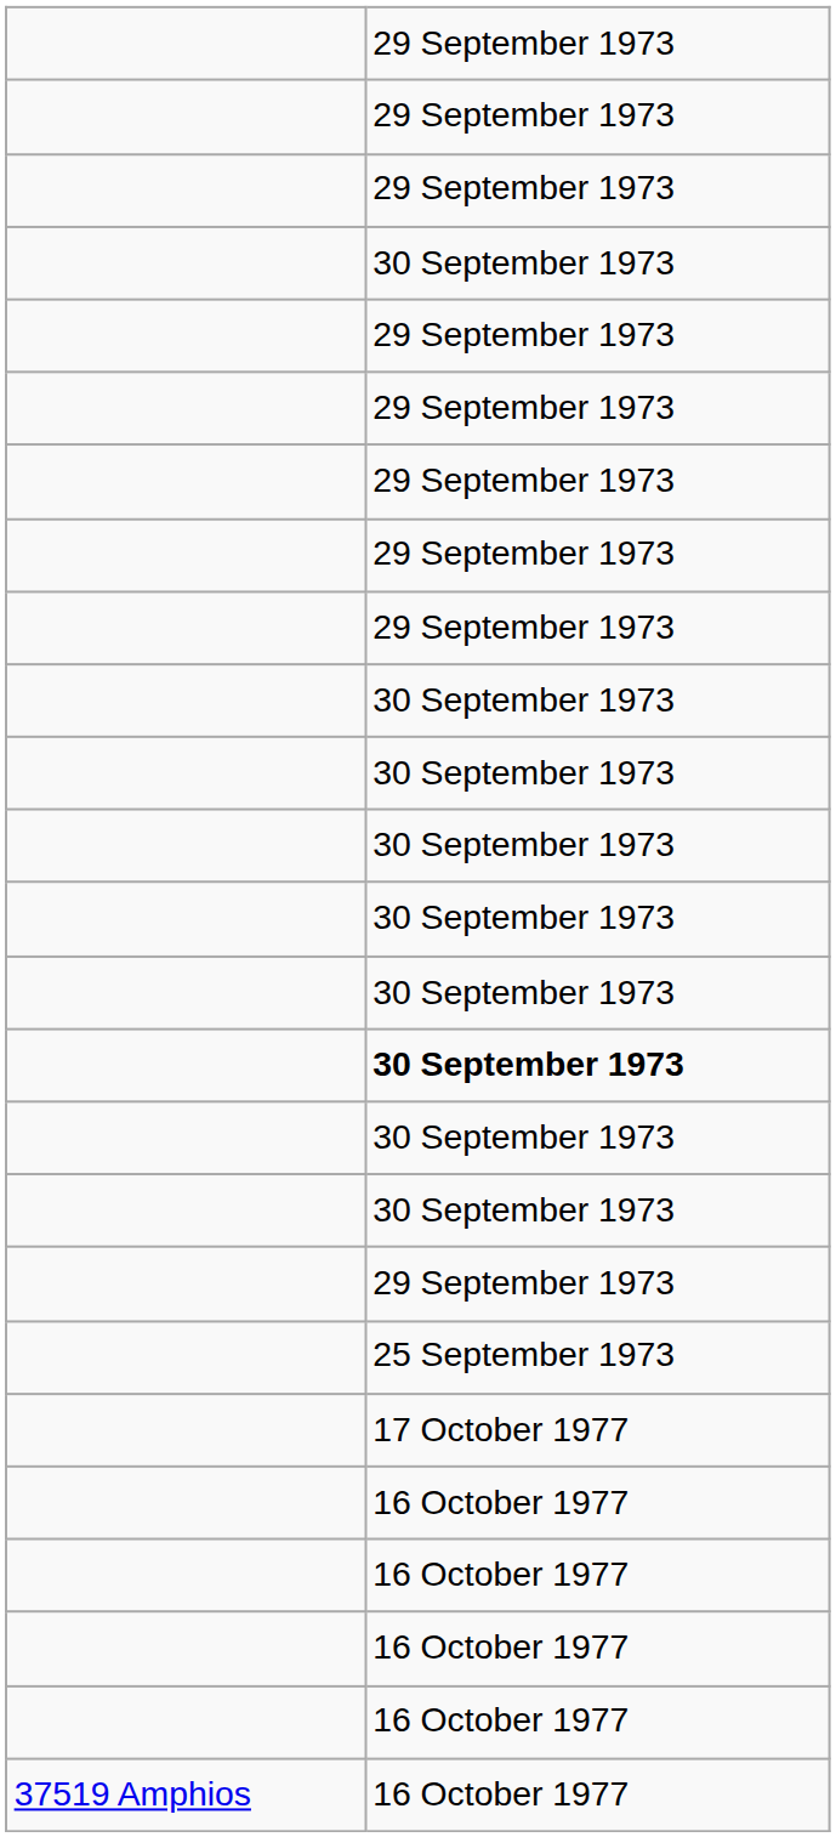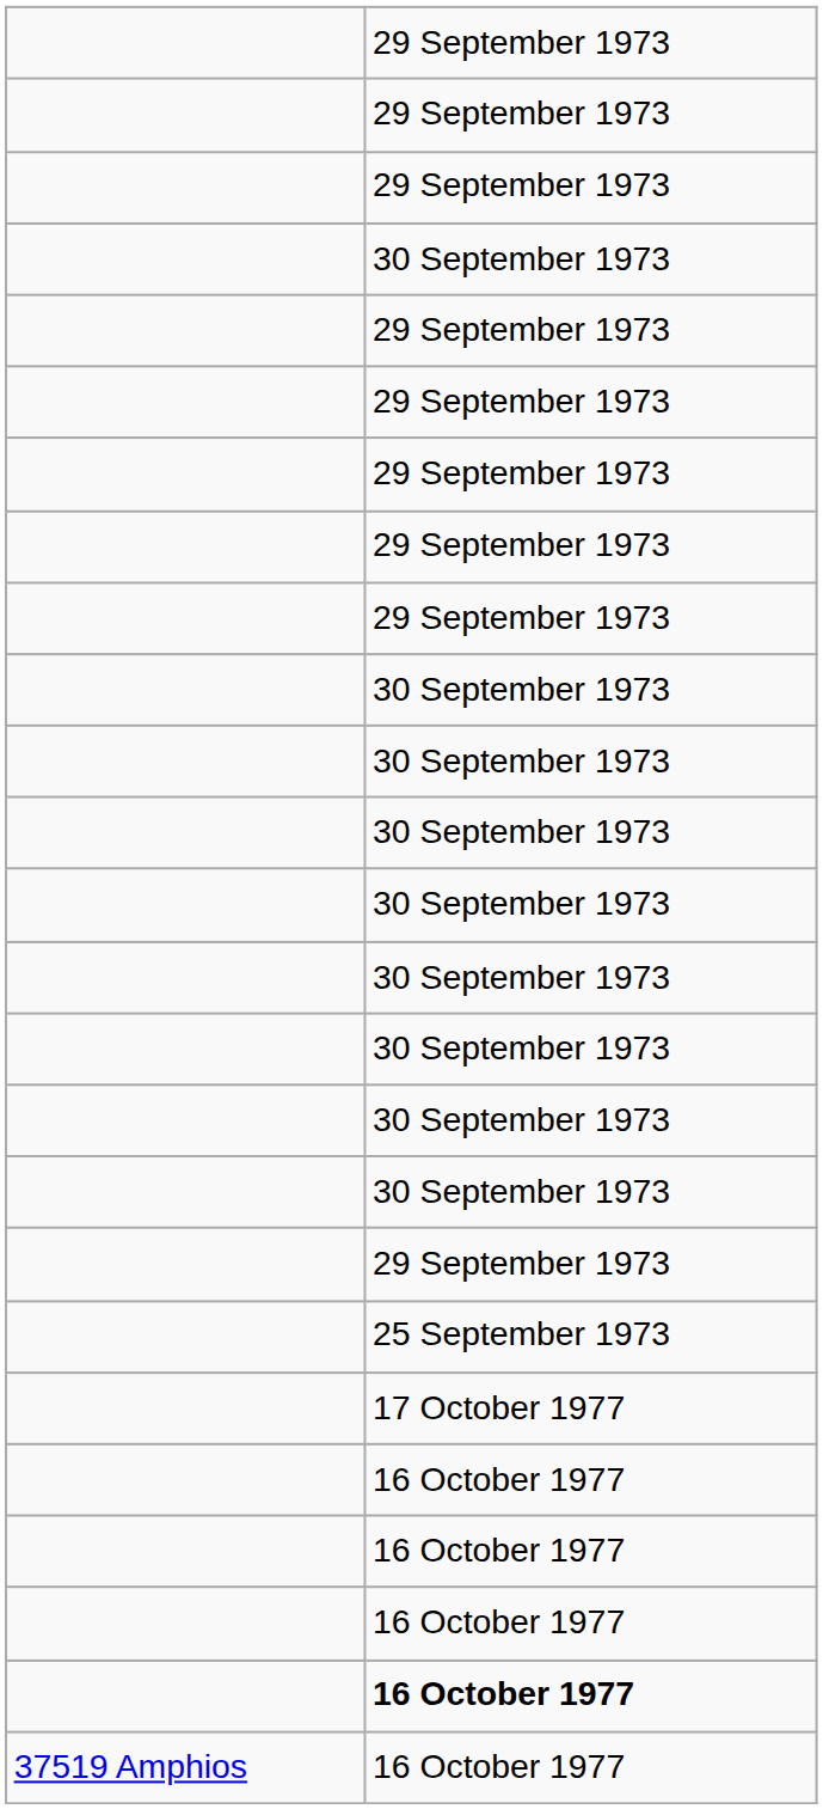row 15 | column 2: bold -> normal
row 24 | column 2: normal -> bold
